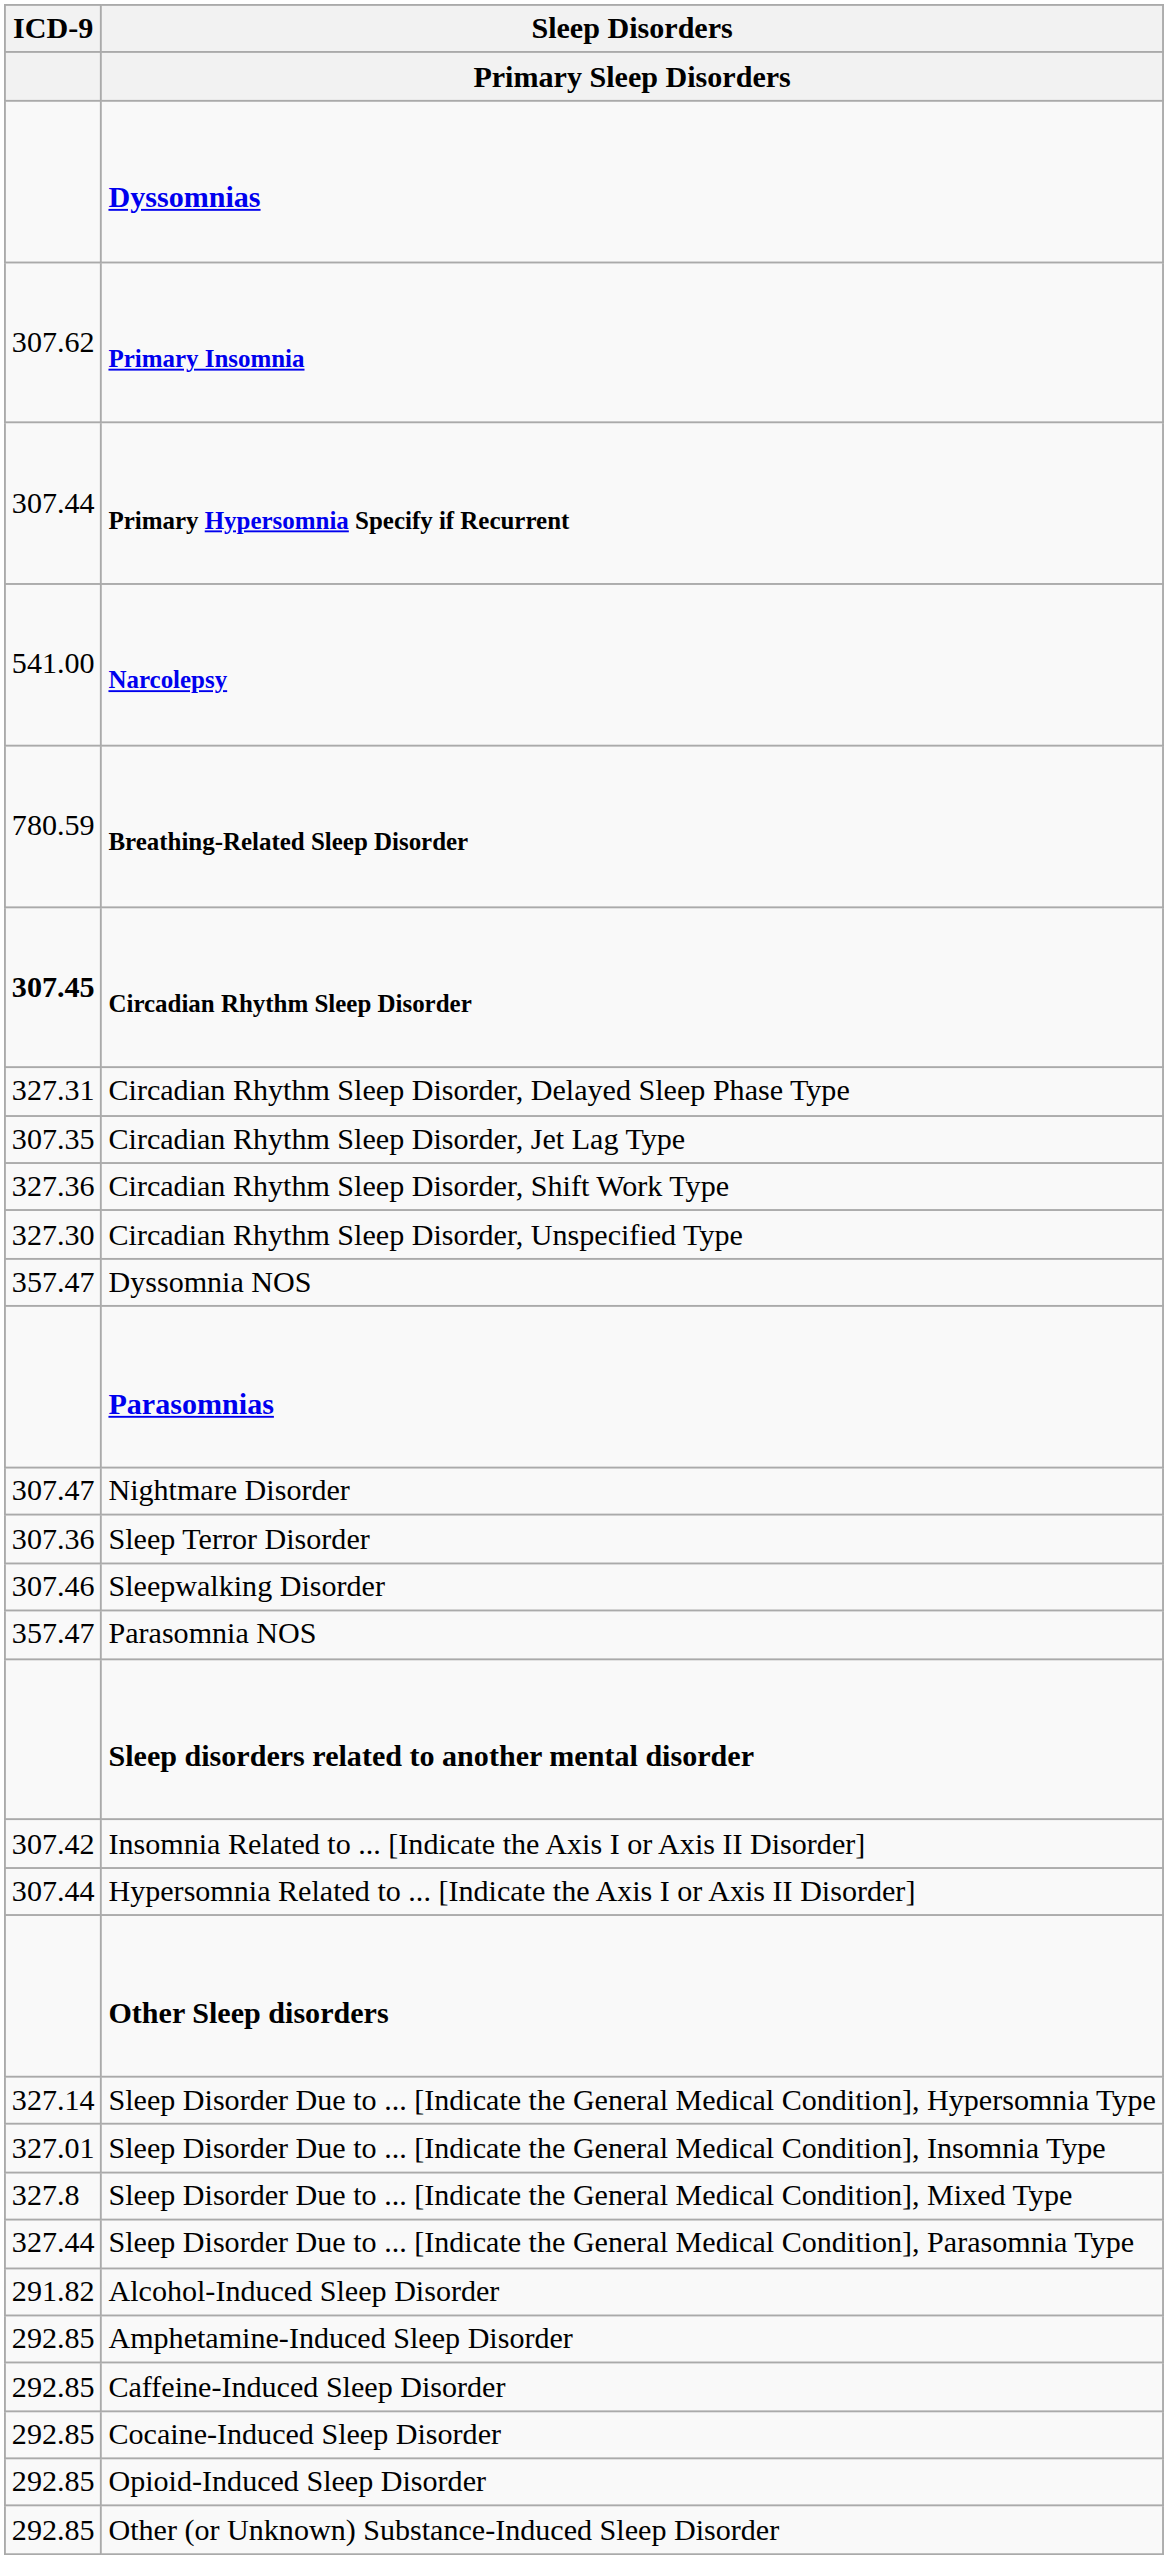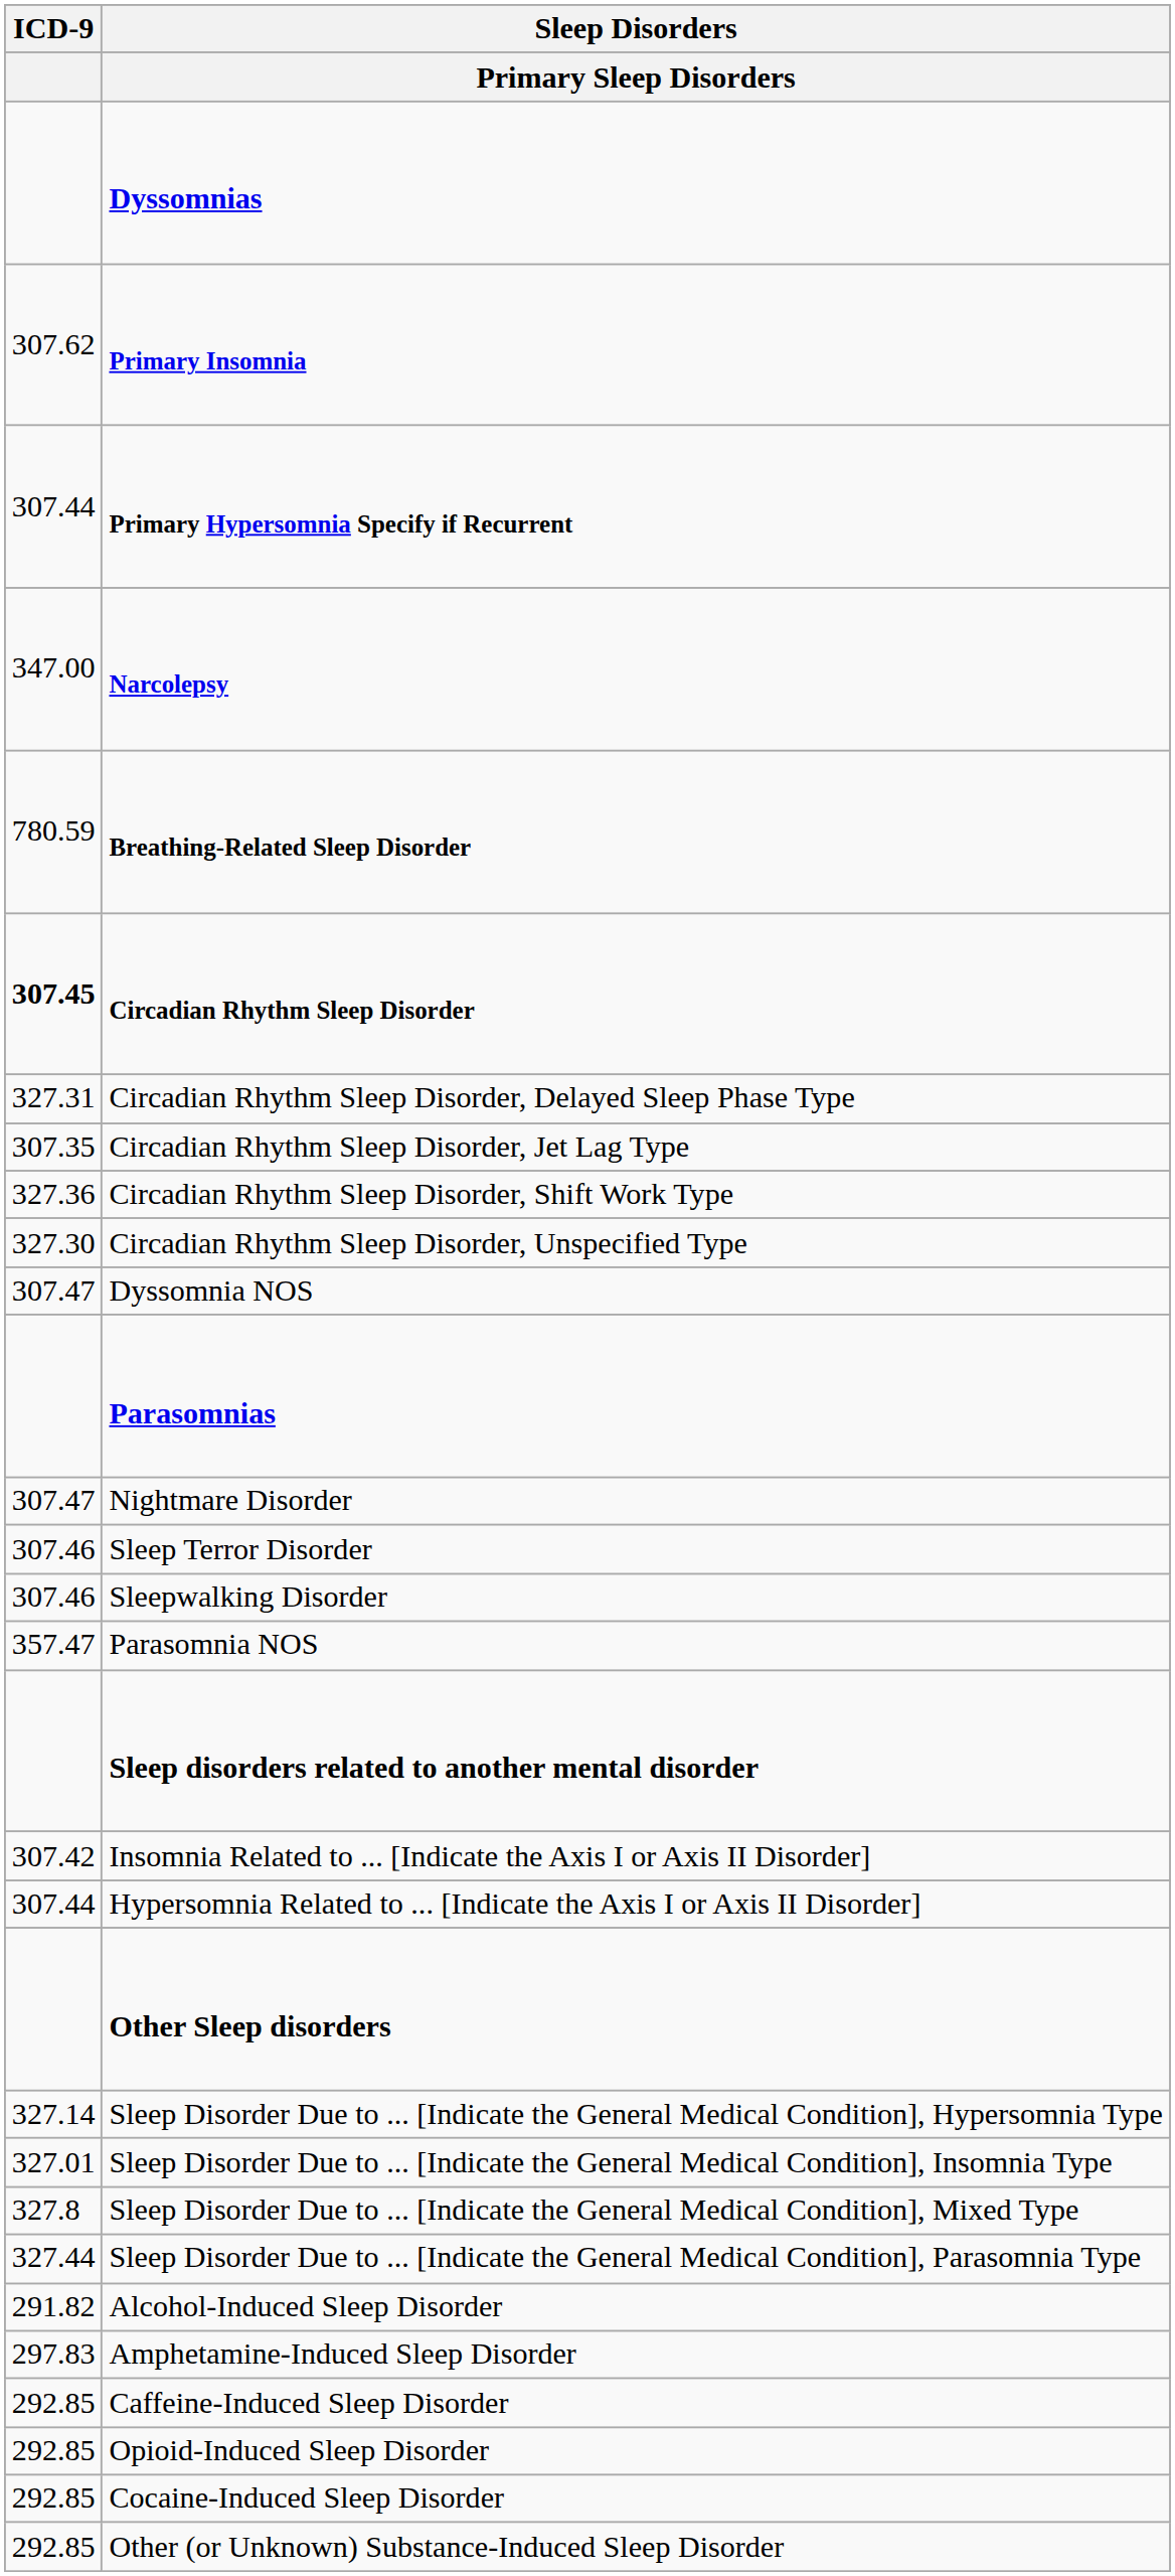Narcolepsy | ICD-9: 541.00 -> 347.00
Dyssomnia NOS | ICD-9: 357.47 -> 307.47
Sleep Terror Disorder | ICD-9: 307.36 -> 307.46
Amphetamine-Induced Sleep Disorder | ICD-9: 292.85 -> 297.83
rows swapped: Cocaine-Induced Sleep Disorder <-> Opioid-Induced Sleep Disorder
